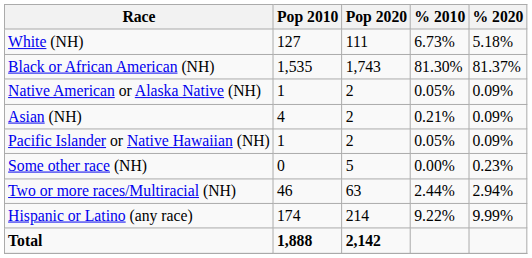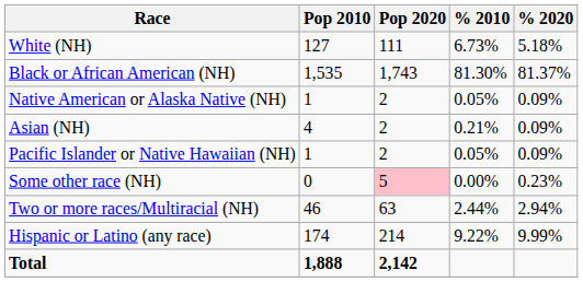Some other race (NH) | Pop 2020: no background -> pink background
